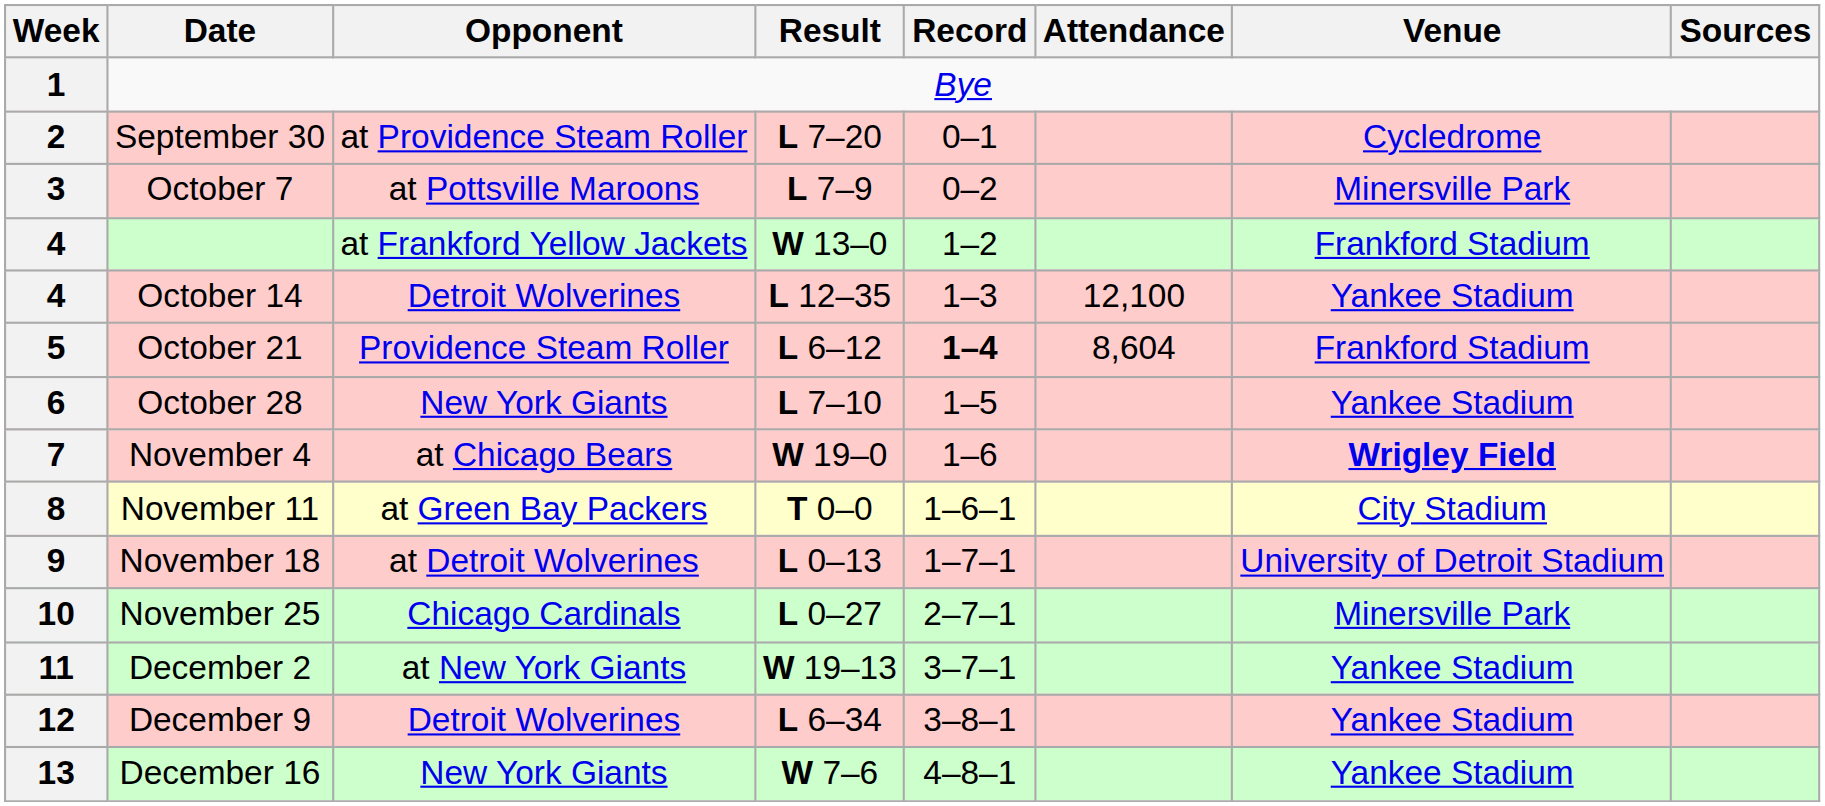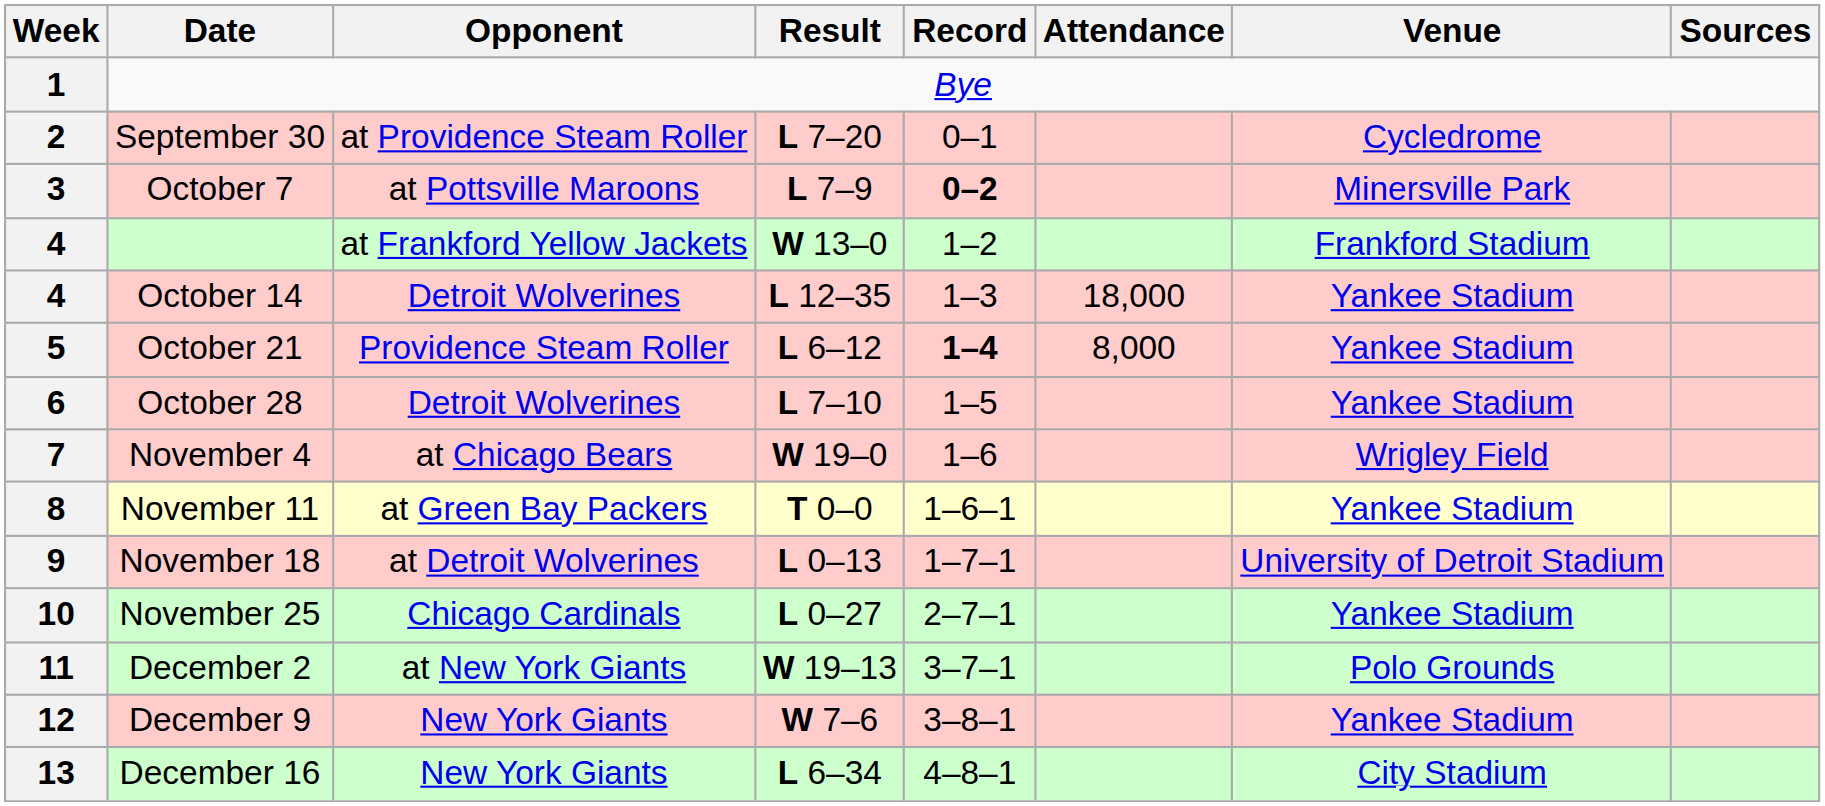3 | Record: normal -> bold
4 / October 14 | Attendance: 12,100 -> 18,000
5 | Attendance: 8,604 -> 8,000
5 | Venue: Frankford Stadium -> Yankee Stadium
6 | Opponent: New York Giants -> Detroit Wolverines
7 | Venue: bold -> normal
8 | Venue: City Stadium -> Yankee Stadium
10 | Venue: Minersville Park -> Yankee Stadium
11 | Venue: Yankee Stadium -> Polo Grounds
12 | Opponent: Detroit Wolverines -> New York Giants
12 | Result: L 6–34 -> W 7–6
13 | Result: W 7–6 -> L 6–34
13 | Venue: Yankee Stadium -> City Stadium
